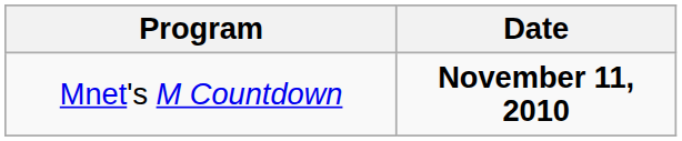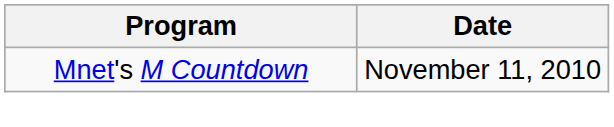Mnet's M Countdown | Date: bold -> normal
